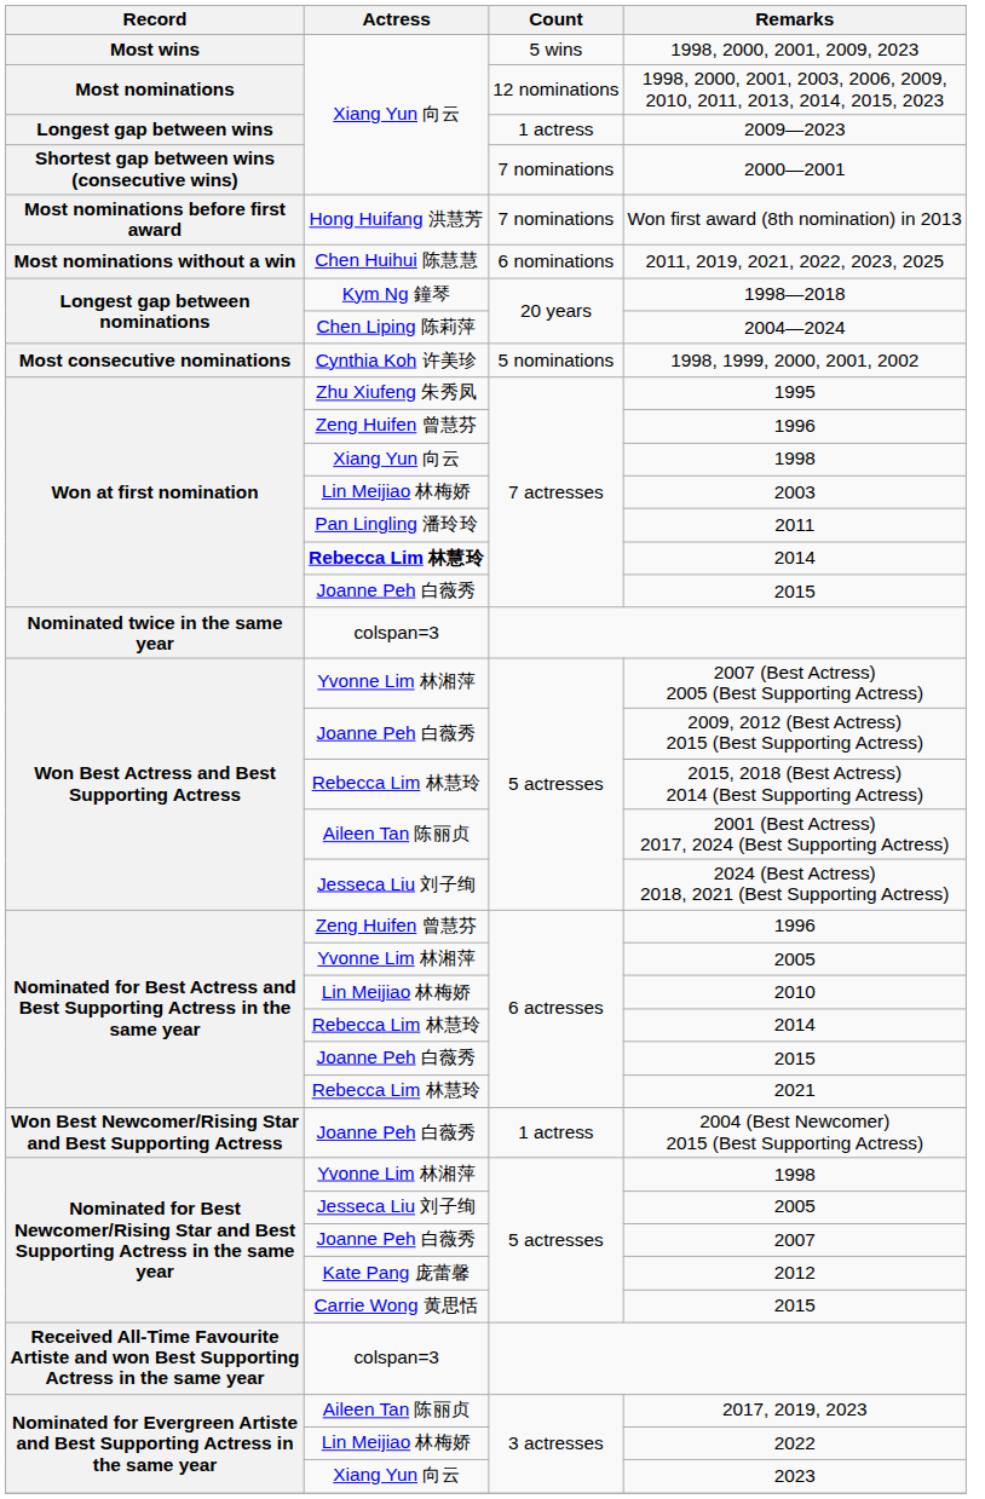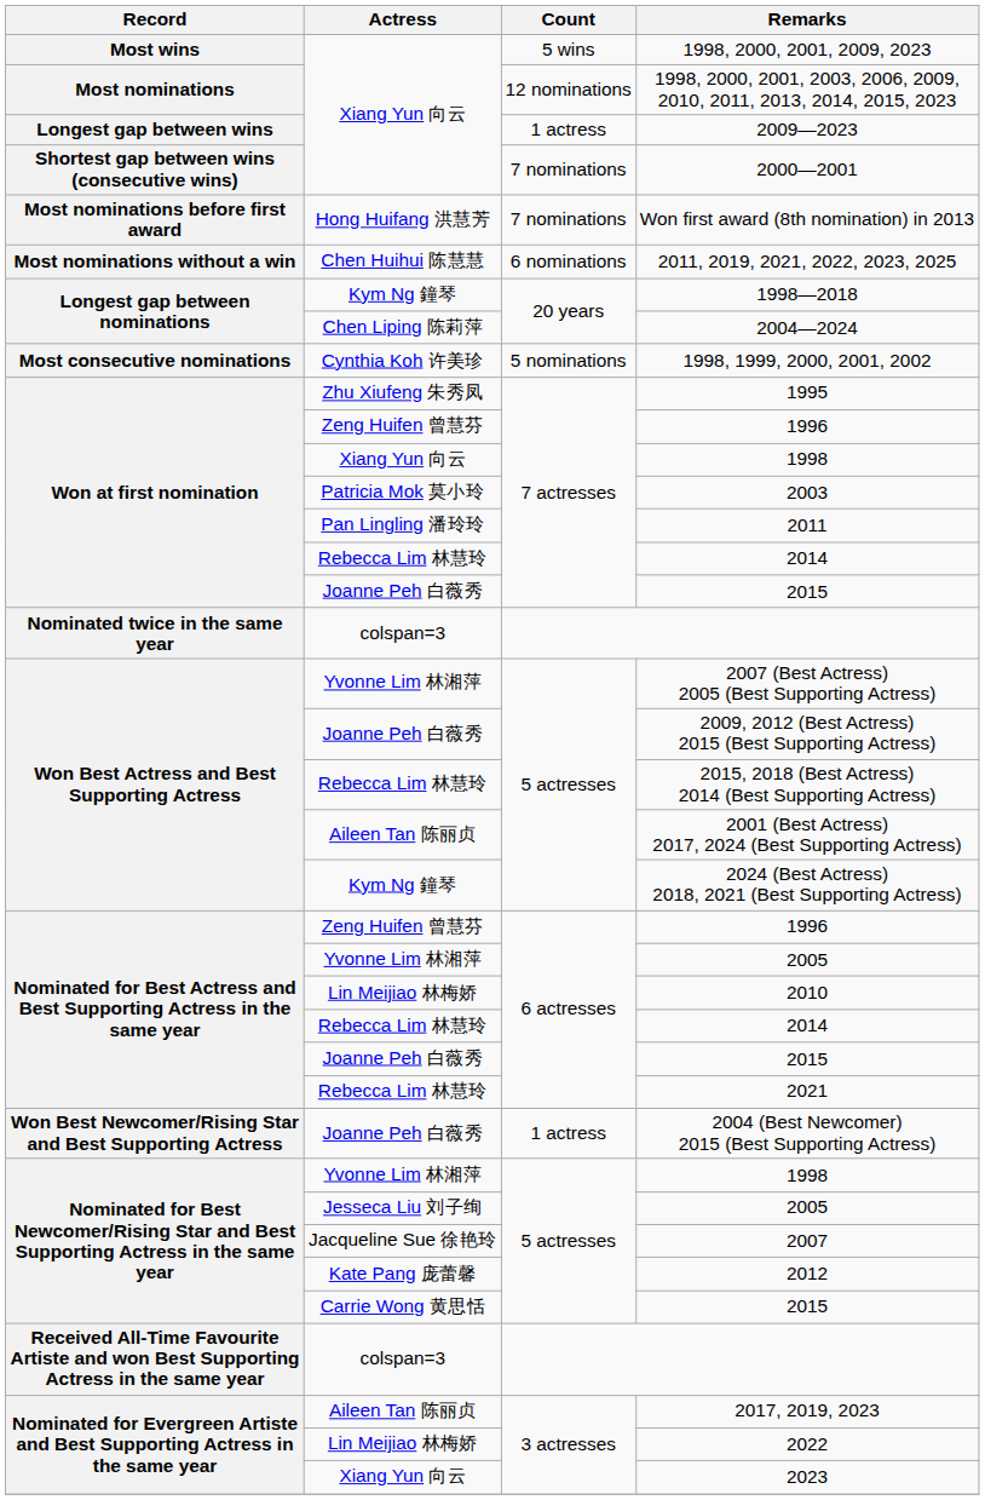2003 | Actress: Lin Meijiao 林梅娇 -> Patricia Mok 莫小玲
Won at first nomination / 2014 | Actress: bold -> normal
2024 (Best Actress) 2018, 2021 (Best Supporting Actress) | Actress: Jesseca Liu 刘子绚 -> Kym Ng 鐘琴
2007 | Actress: Joanne Peh 白薇秀 -> Jacqueline Sue 徐艳玲
